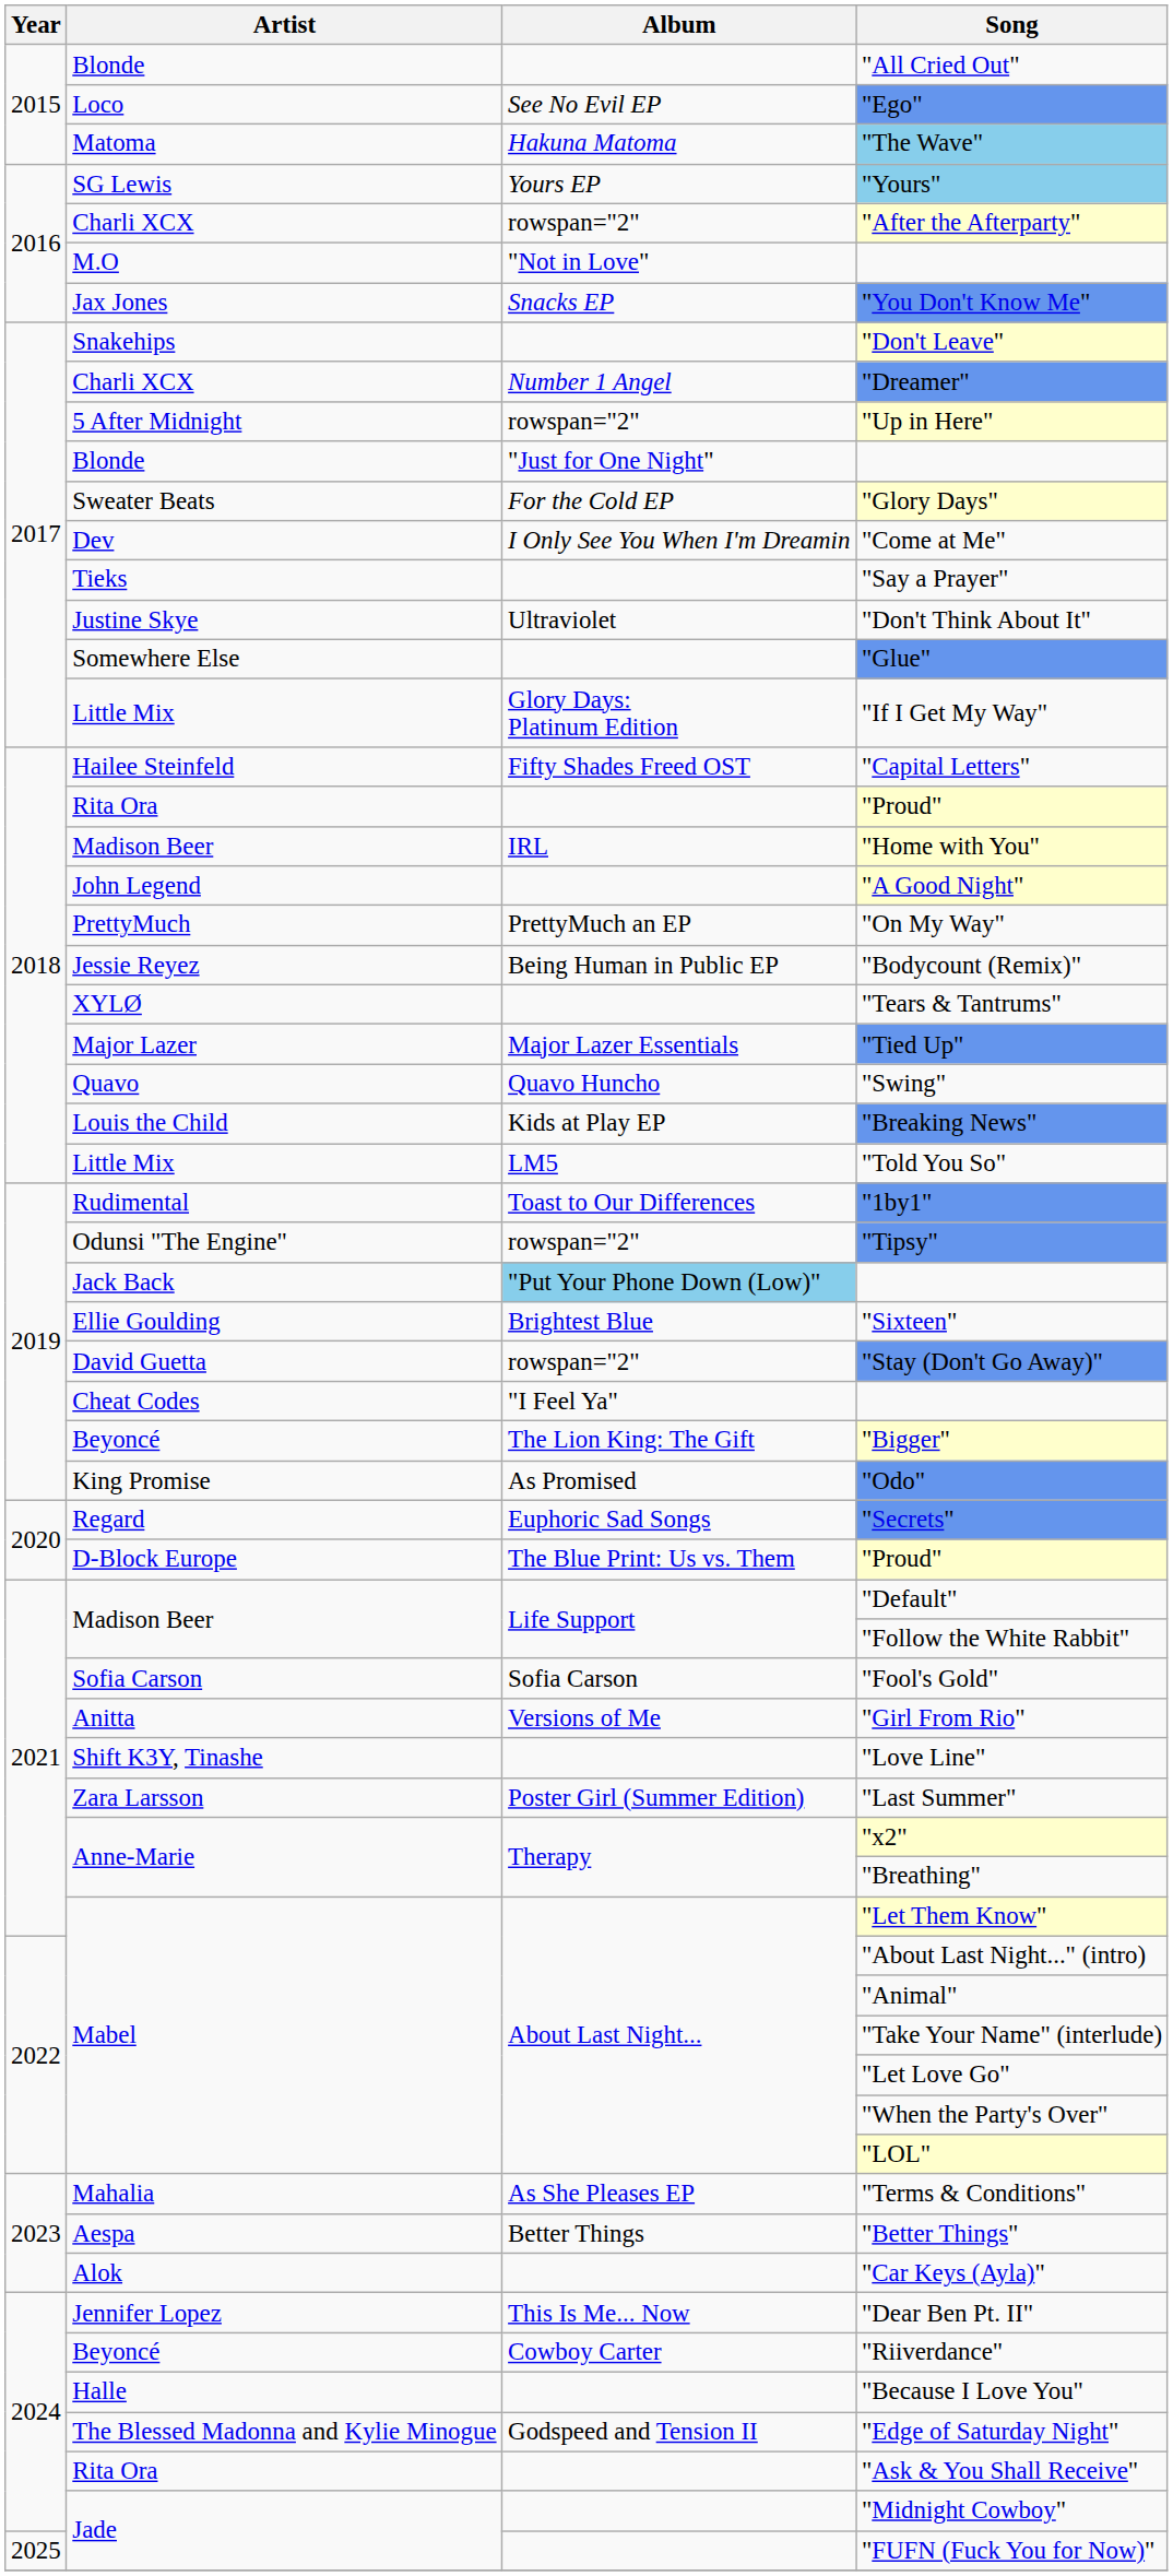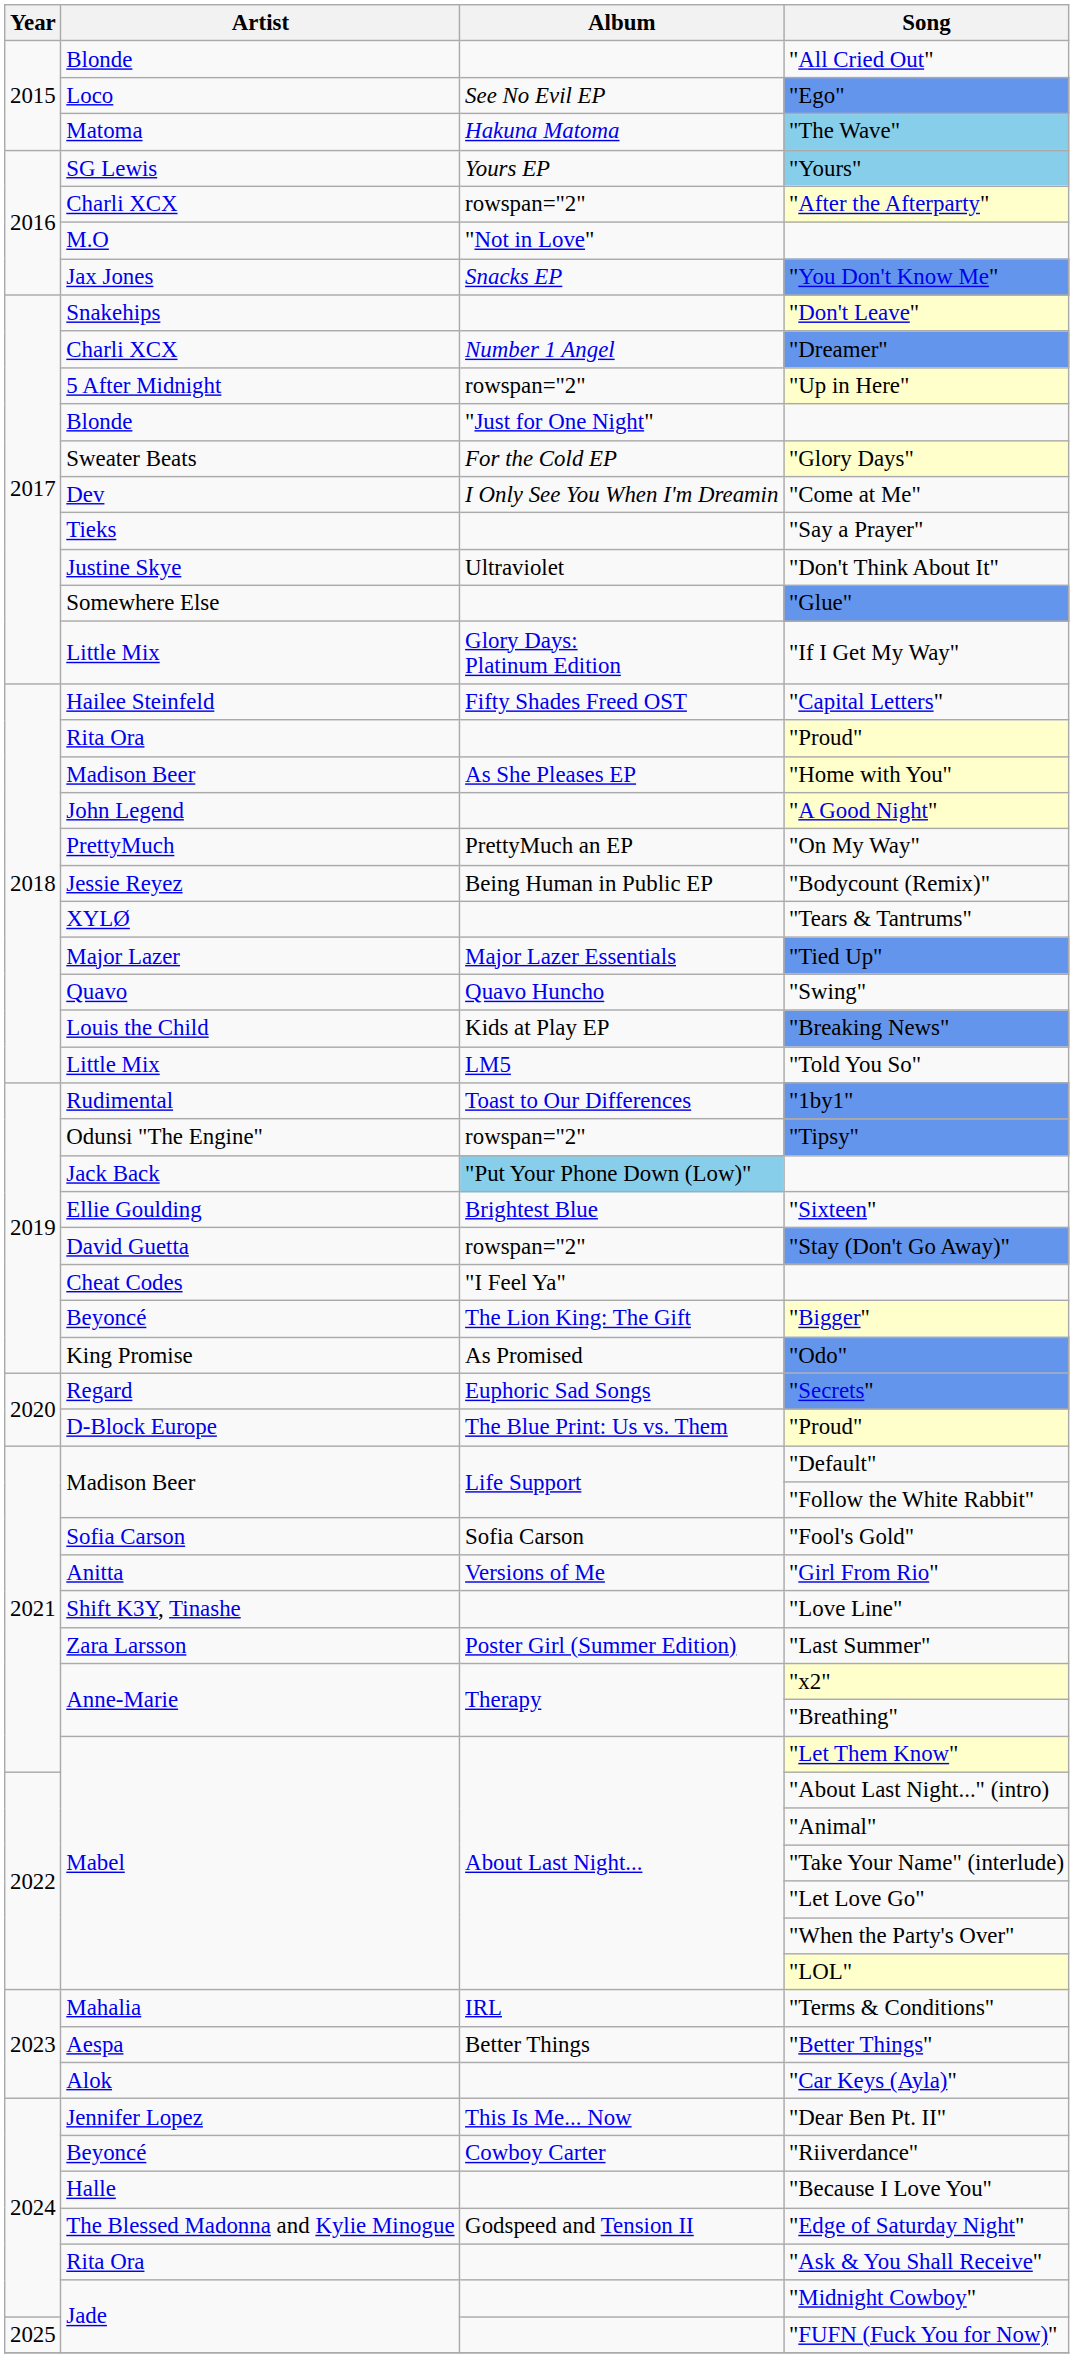"Home with You" | Album: IRL -> As She Pleases EP
"Terms & Conditions" | Album: As She Pleases EP -> IRL
